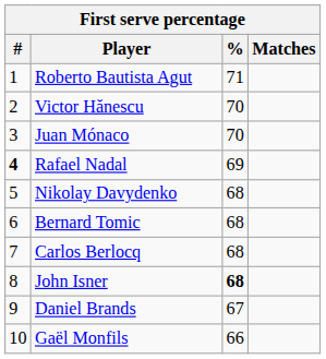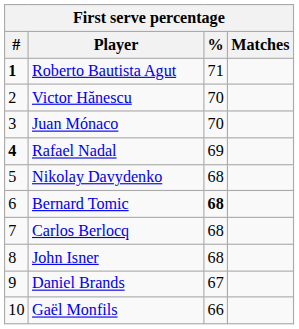Roberto Bautista Agut | #: normal -> bold
Bernard Tomic | %: normal -> bold
John Isner | %: bold -> normal
